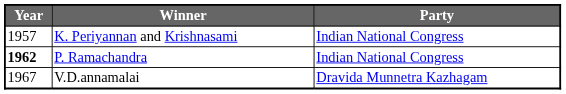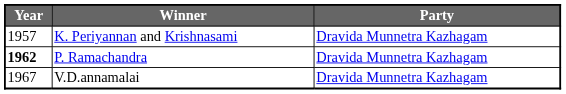K. Periyannan and Krishnasami | Party: Indian National Congress -> Dravida Munnetra Kazhagam
P. Ramachandra | Party: Indian National Congress -> Dravida Munnetra Kazhagam
